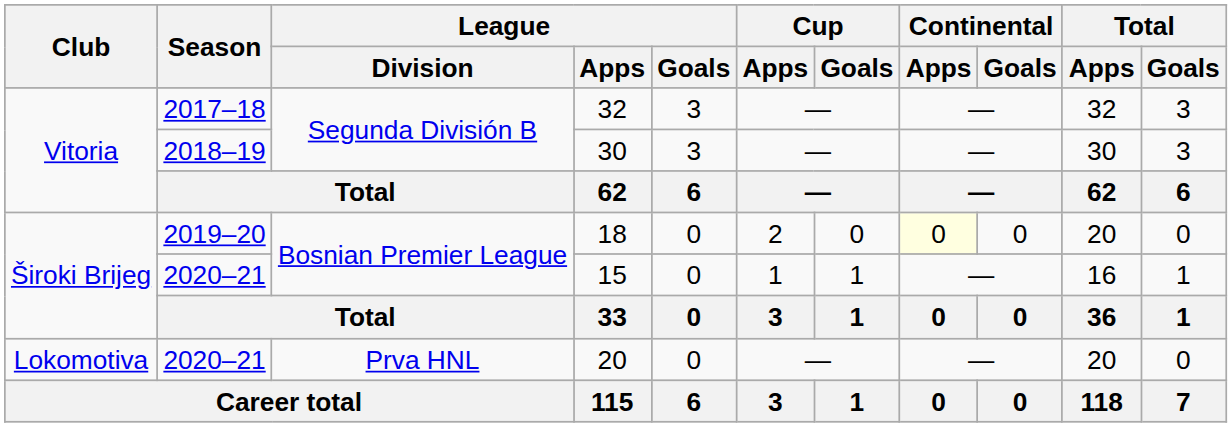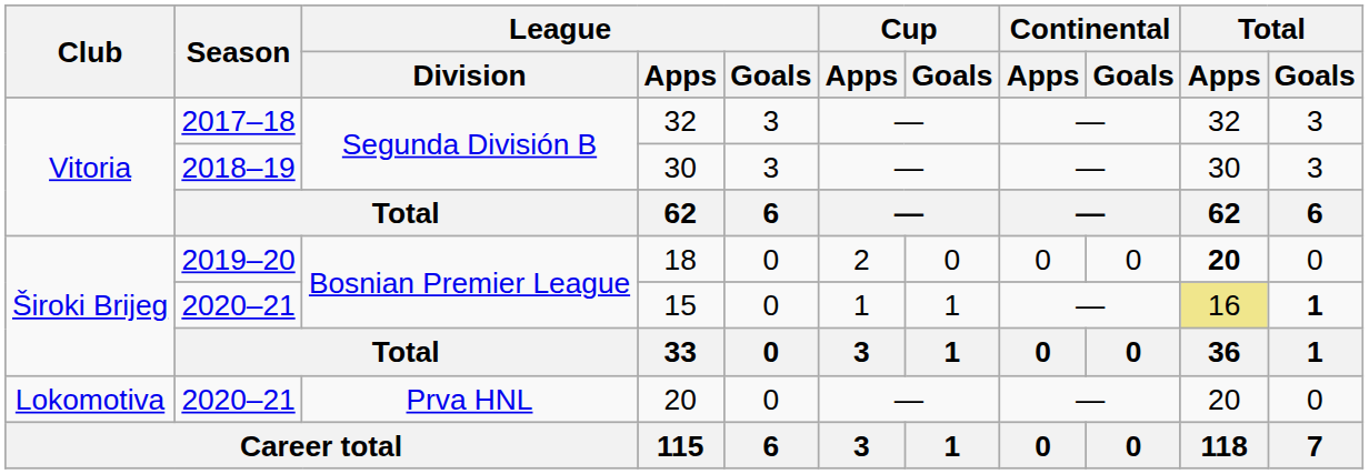18 | Continental / Apps: lightyellow background -> no background
18 | Total / Apps: normal -> bold
15 | Total / Apps: no background -> khaki background
15 | Total / Goals: normal -> bold
